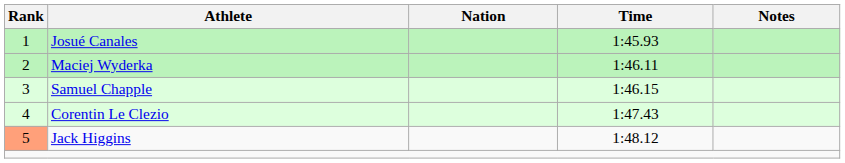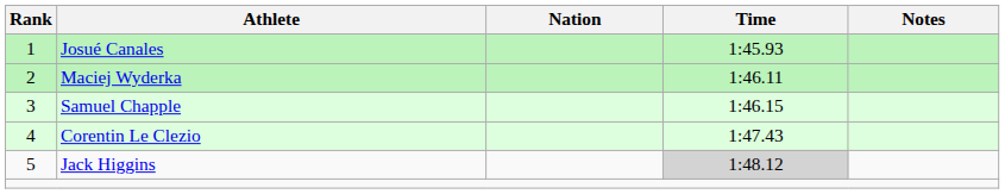Jack Higgins | Rank: lightsalmon background -> no background
Jack Higgins | Time: no background -> lightgrey background
